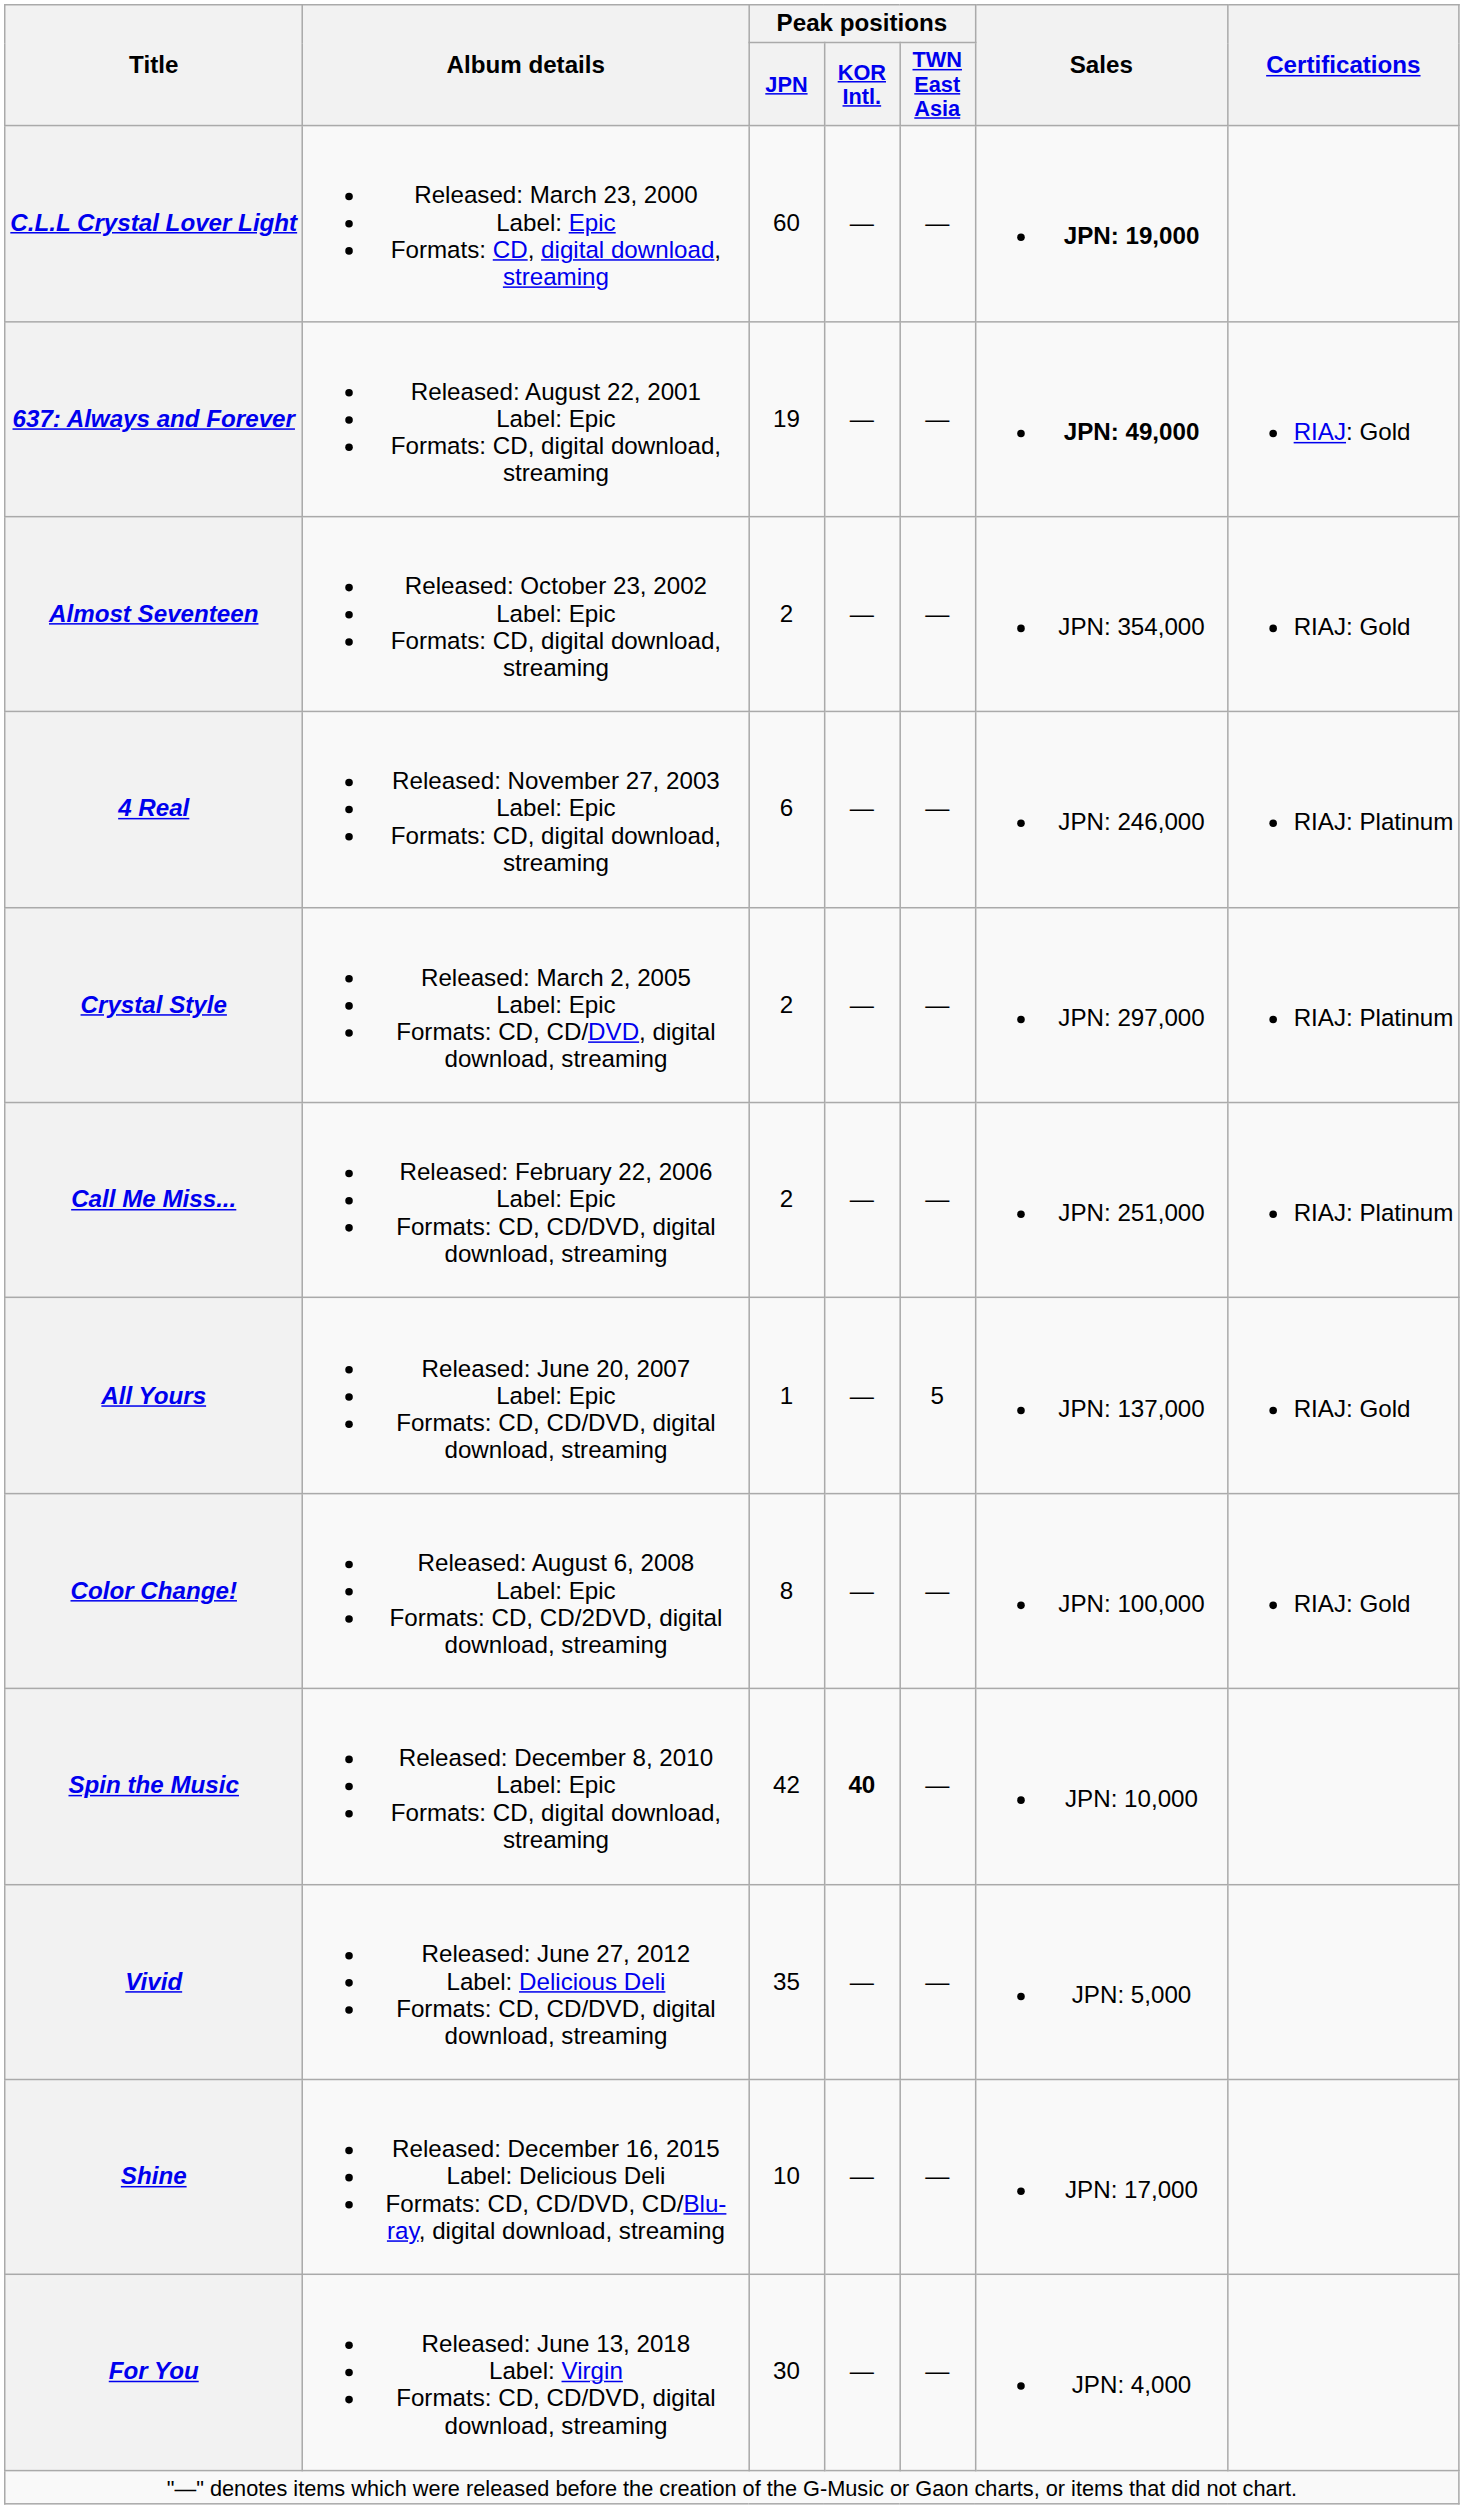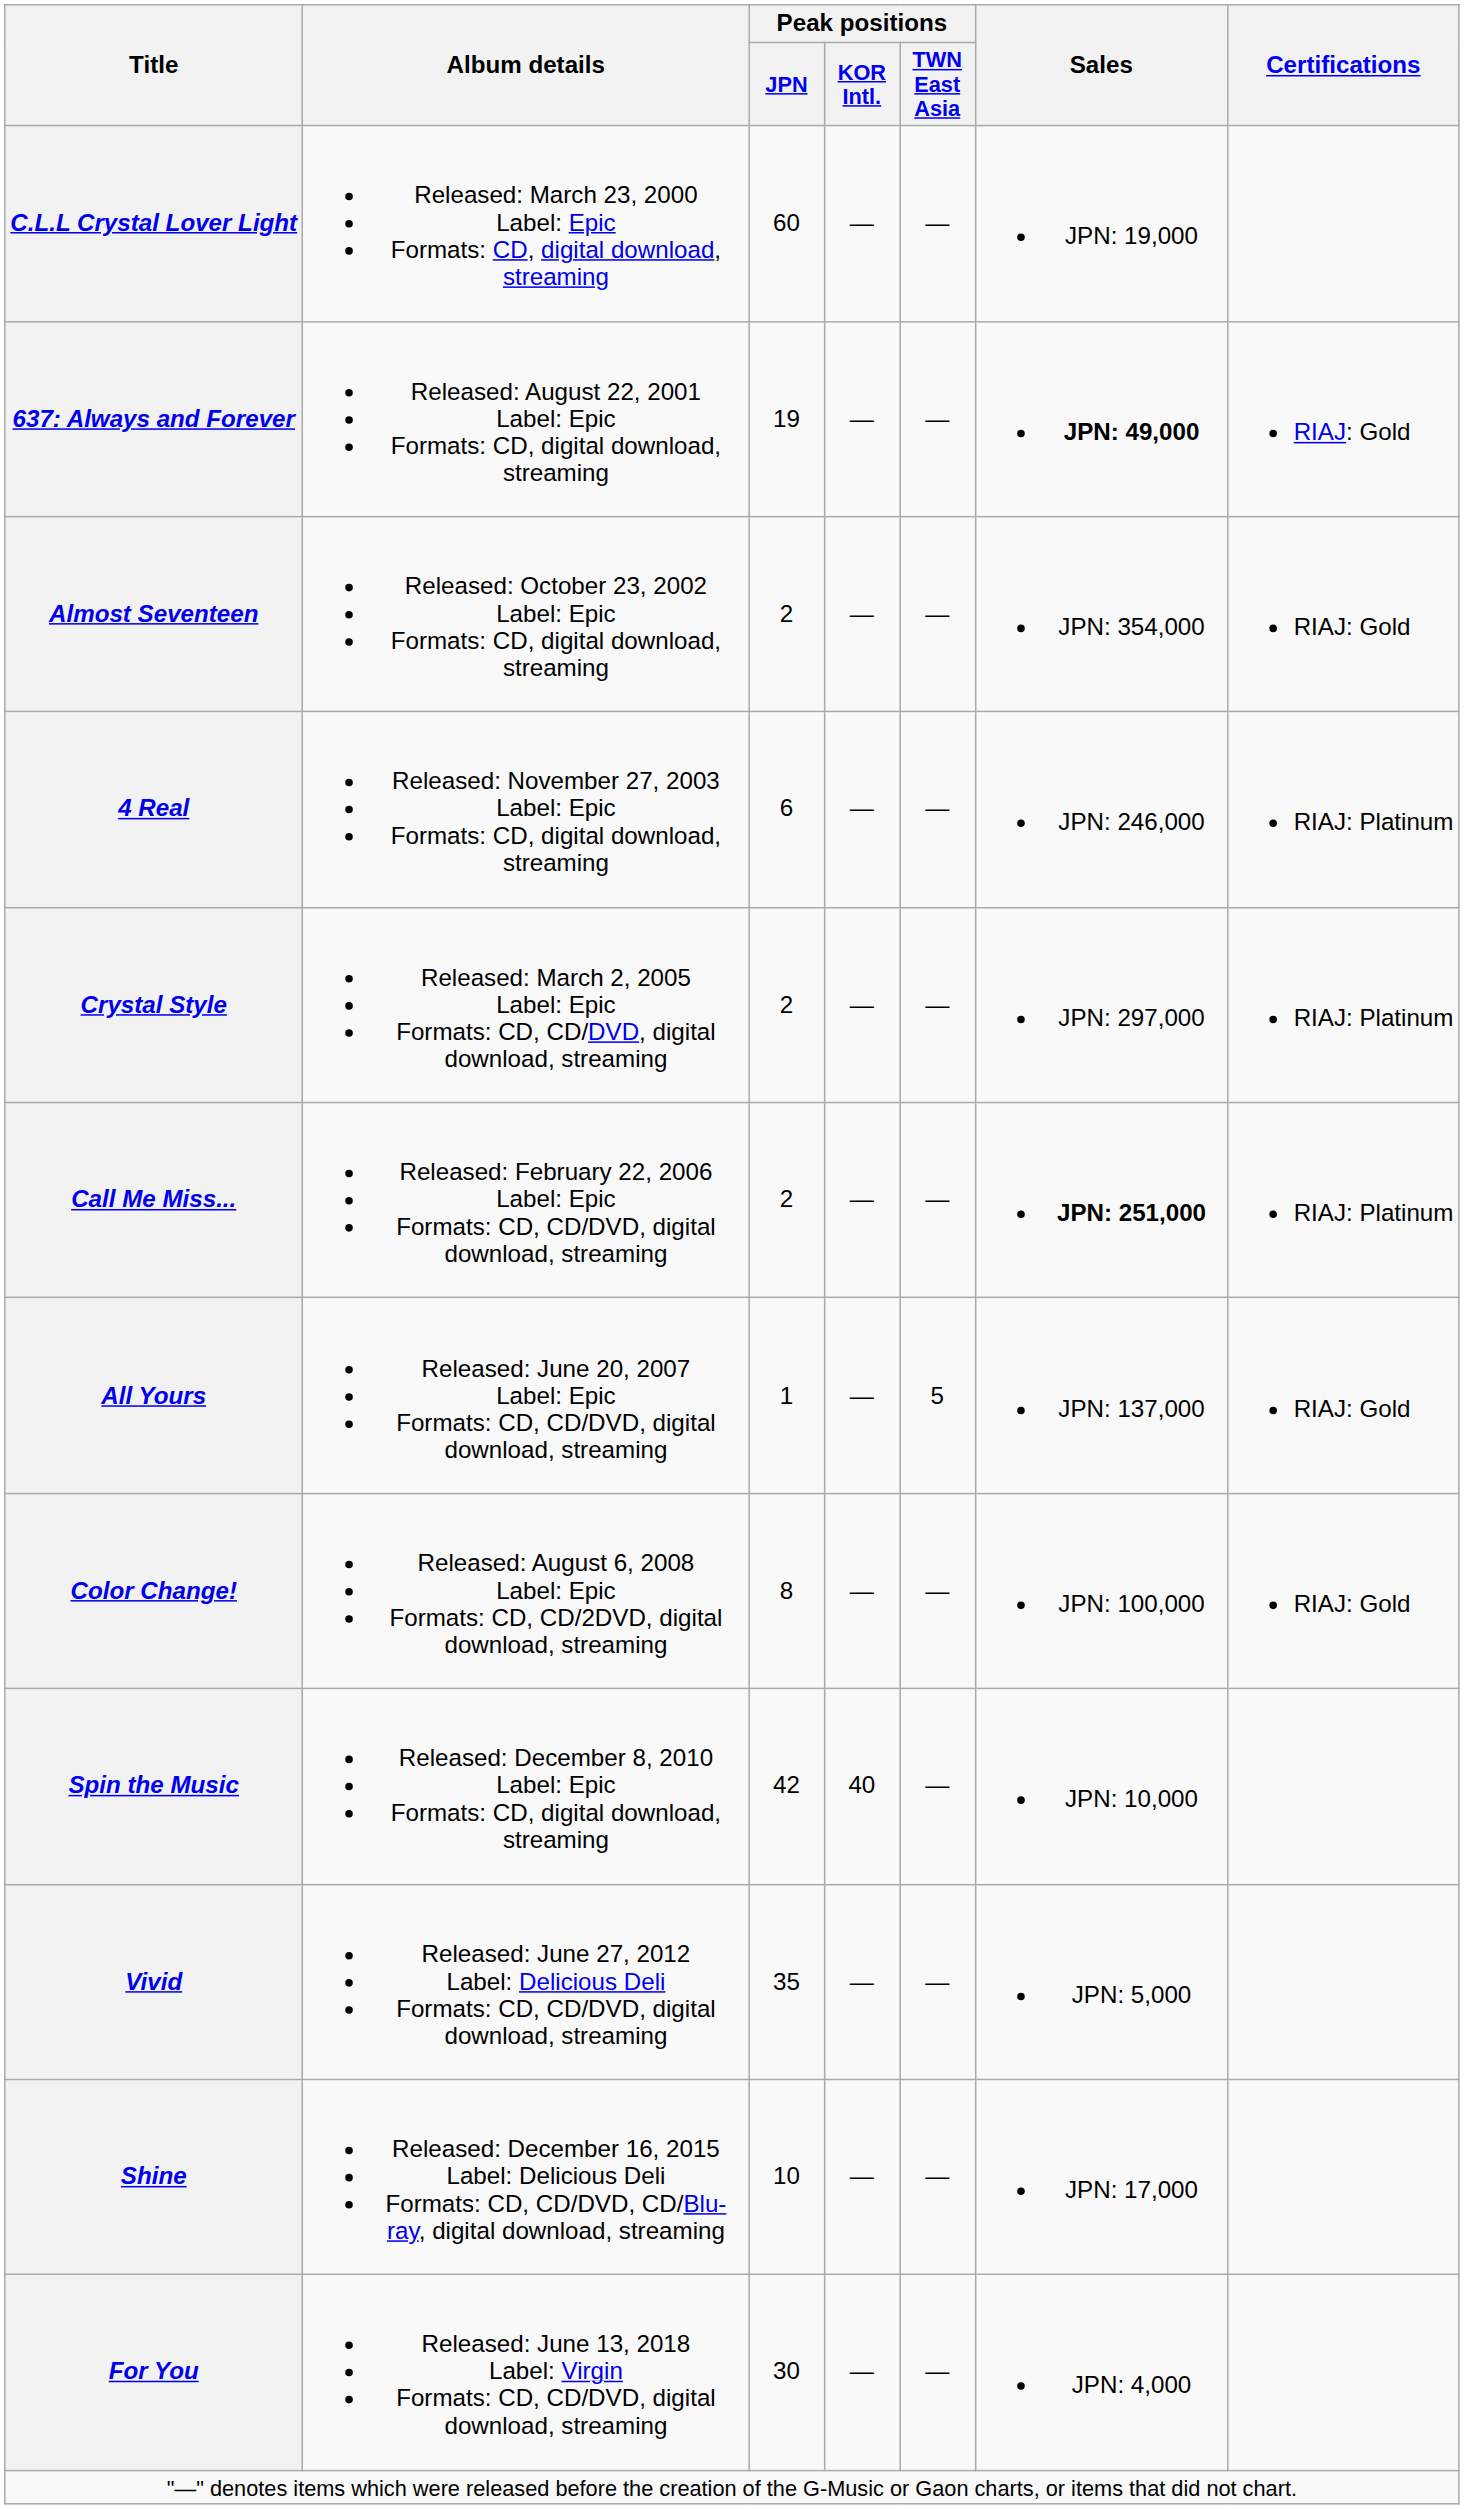C.L.L Crystal Lover Light | Sales: bold -> normal
Call Me Miss... | Sales: normal -> bold
Spin the Music | Peak positions / KOR Intl.: bold -> normal
